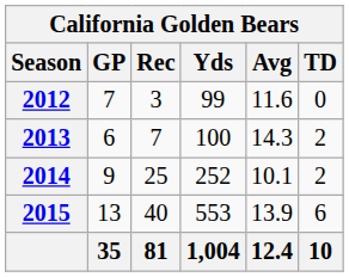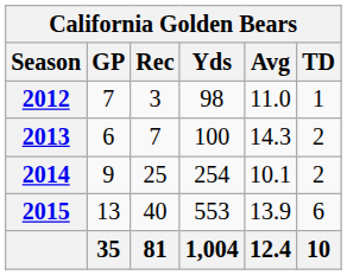2012 | Yds: 99 -> 98
2012 | Avg: 11.6 -> 11.0
2012 | TD: 0 -> 1
2014 | Yds: 252 -> 254
